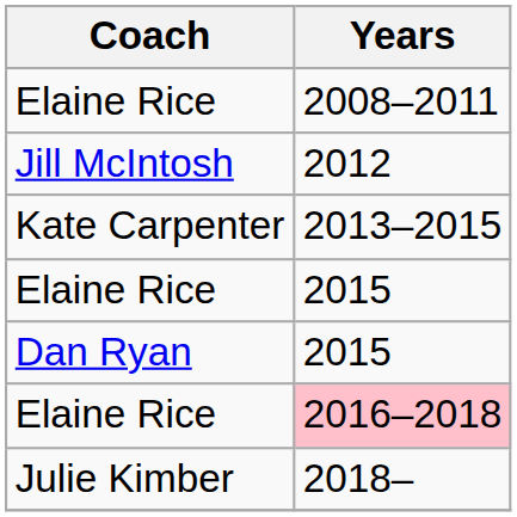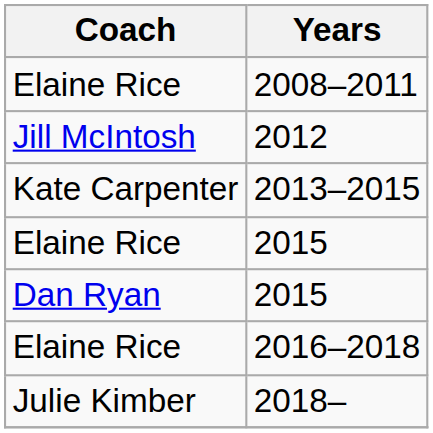row 7 | Years: pink background -> no background
